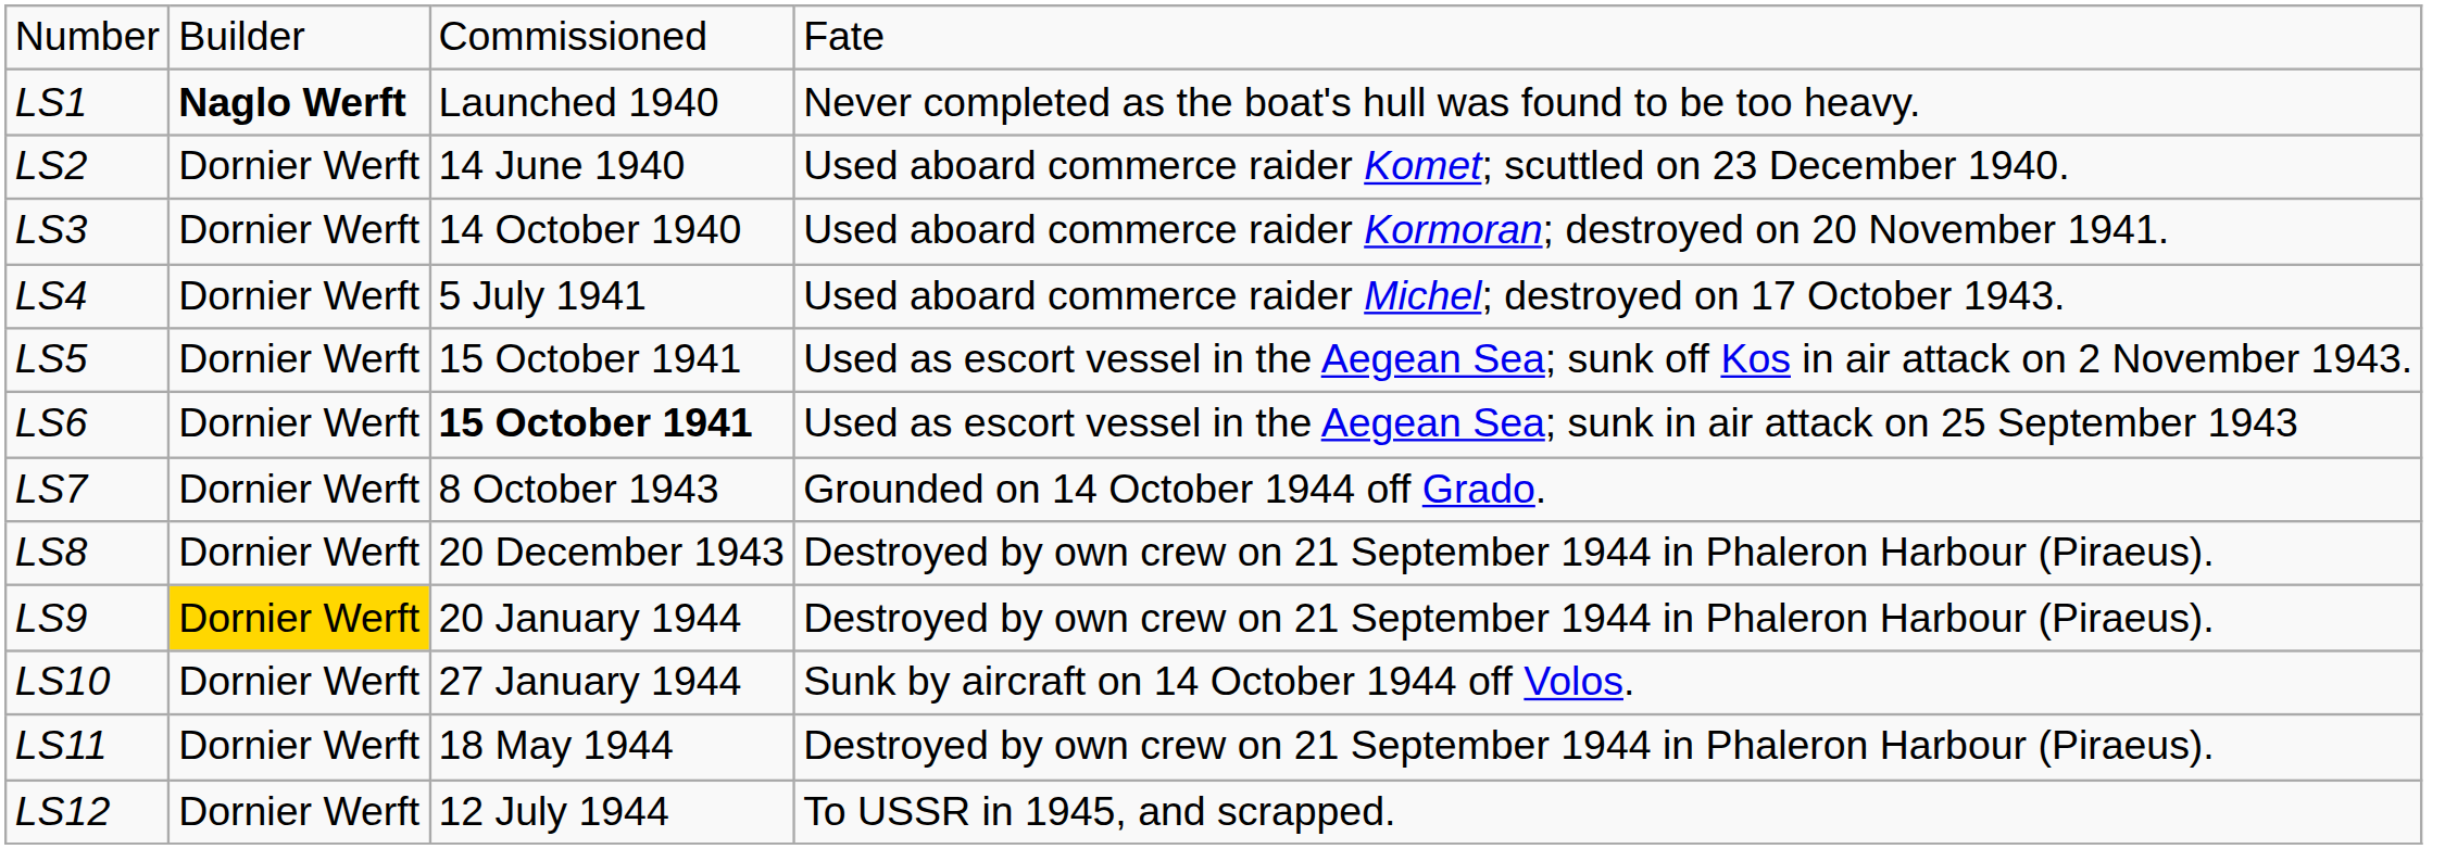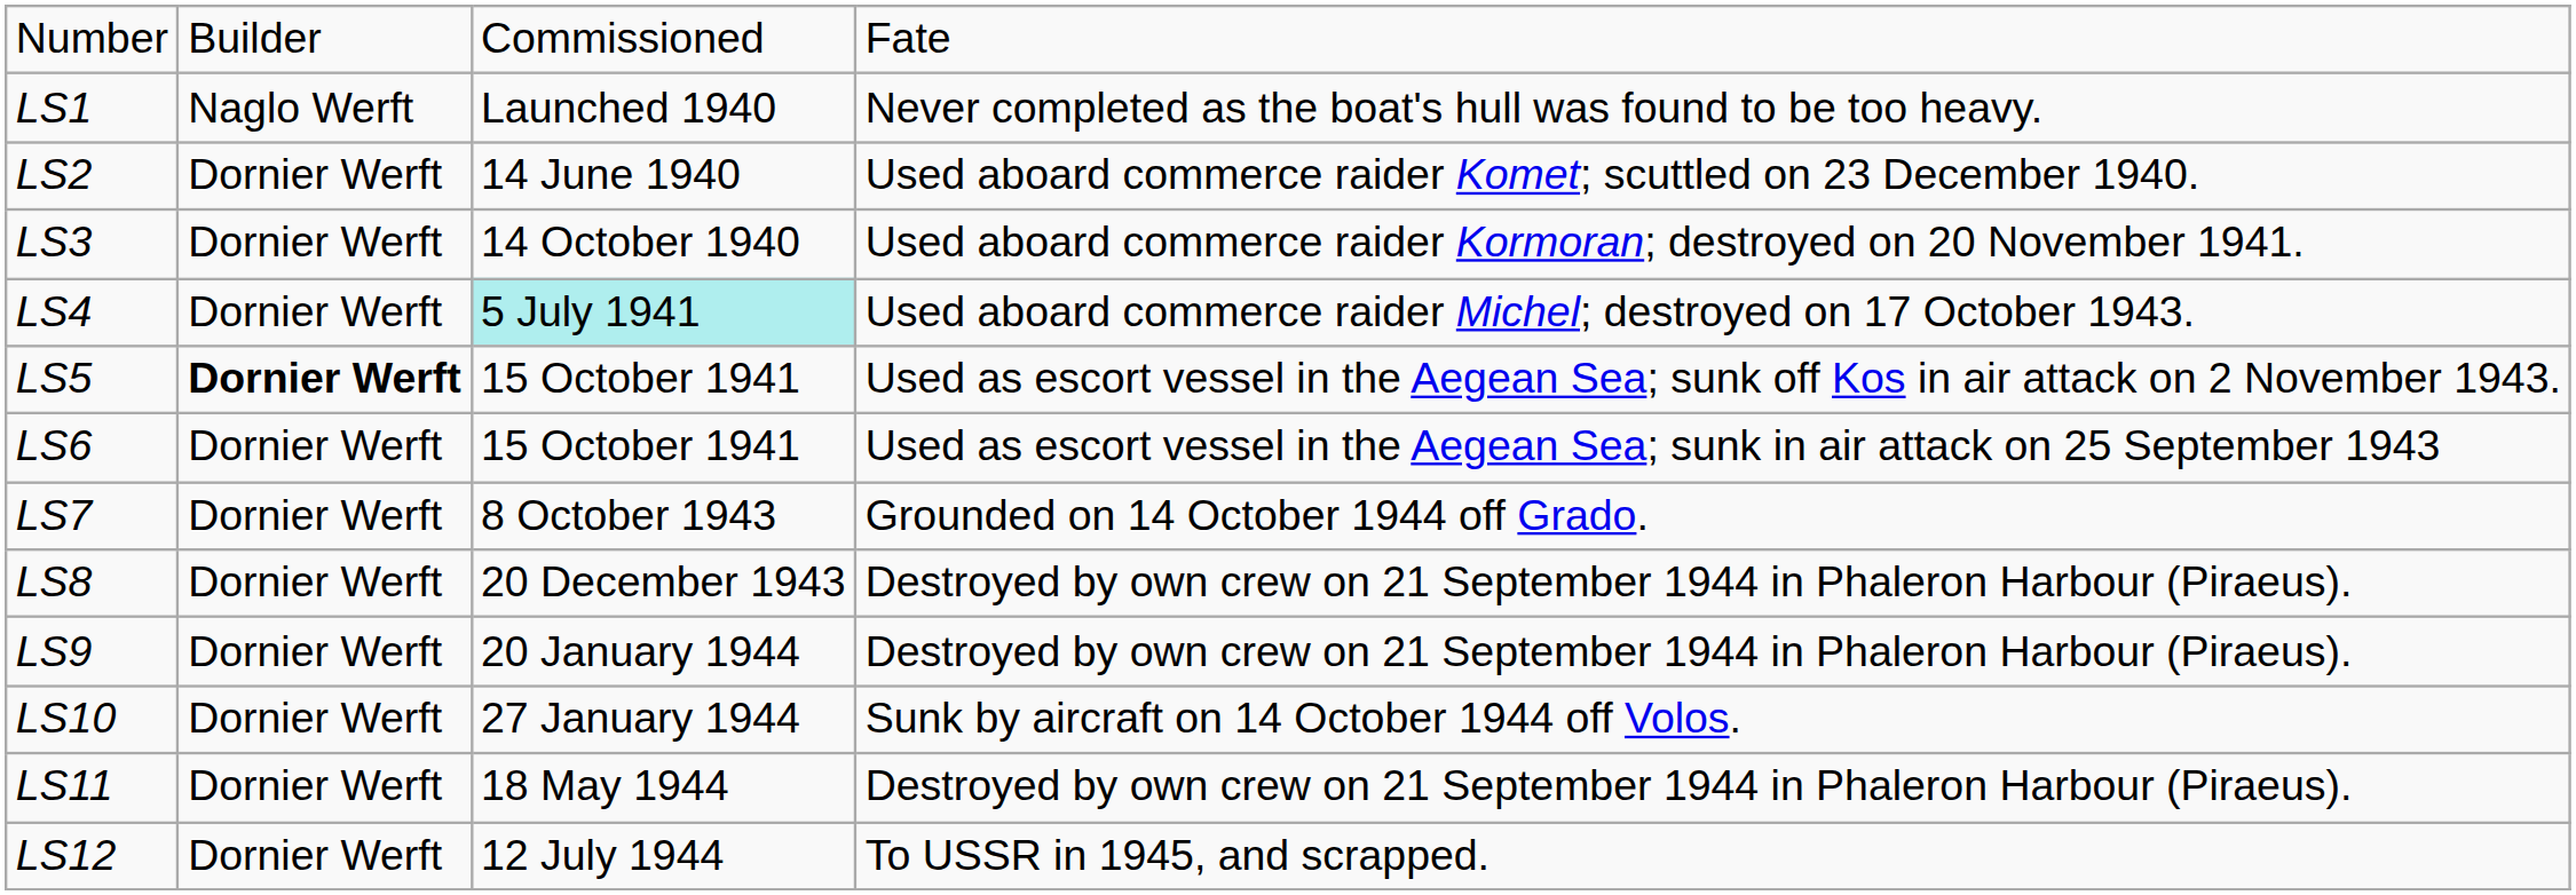LS1 | column 2: bold -> normal
LS4 | column 3: no background -> paleturquoise background
LS5 | column 2: normal -> bold
LS6 | column 3: bold -> normal
LS9 | column 2: gold background -> no background
